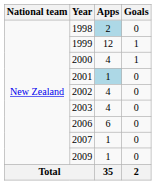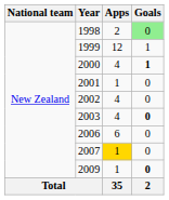1998 | Apps: lightblue background -> no background
1998 | Goals: no background -> lightgreen background
2000 | Goals: normal -> bold
2001 | Apps: lightblue background -> no background
2003 | Goals: normal -> bold
2007 | Apps: no background -> gold background
2009 | Goals: normal -> bold
